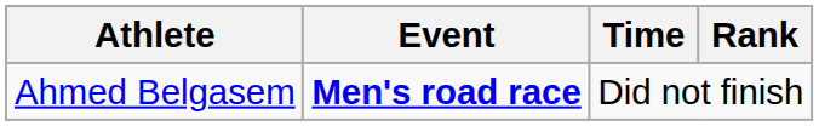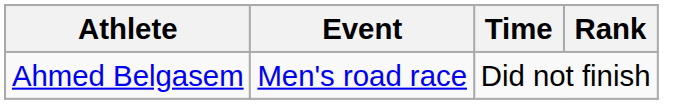Ahmed Belgasem | Event: bold -> normal
